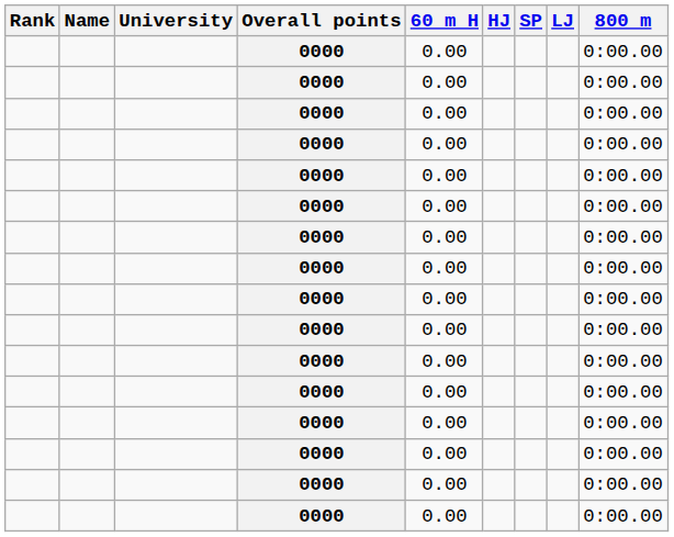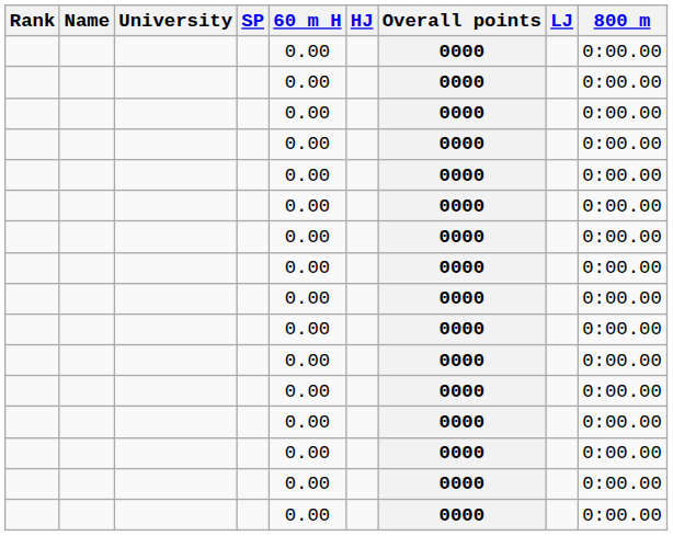columns swapped: Overall points <-> SP
